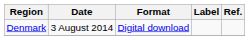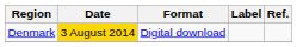Denmark | Date: no background -> gold background
